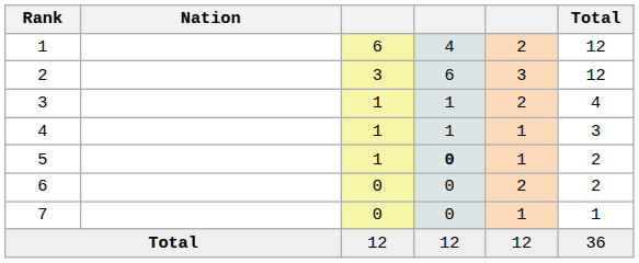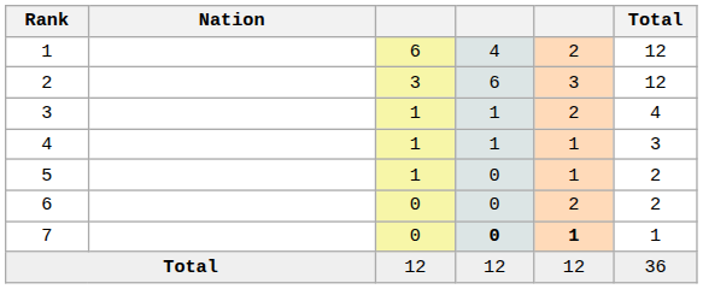5 | column 4: bold -> normal
7 | column 4: normal -> bold
7 | column 5: normal -> bold
